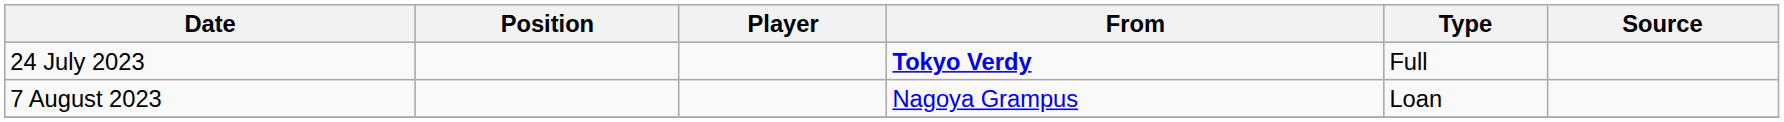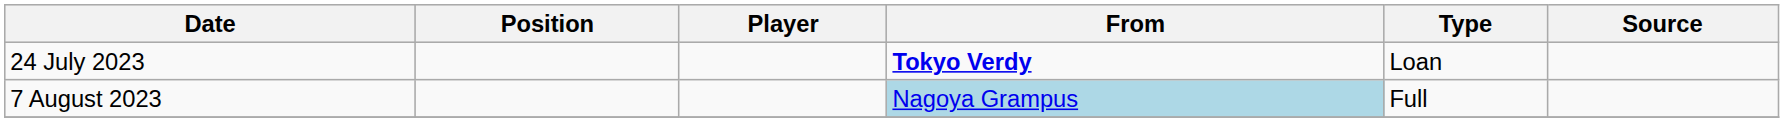24 July 2023 | Type: Full -> Loan
7 August 2023 | From: no background -> lightblue background
7 August 2023 | Type: Loan -> Full
